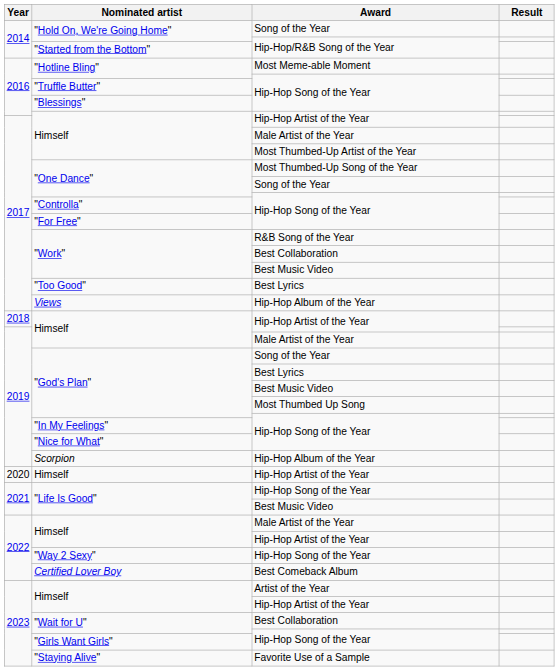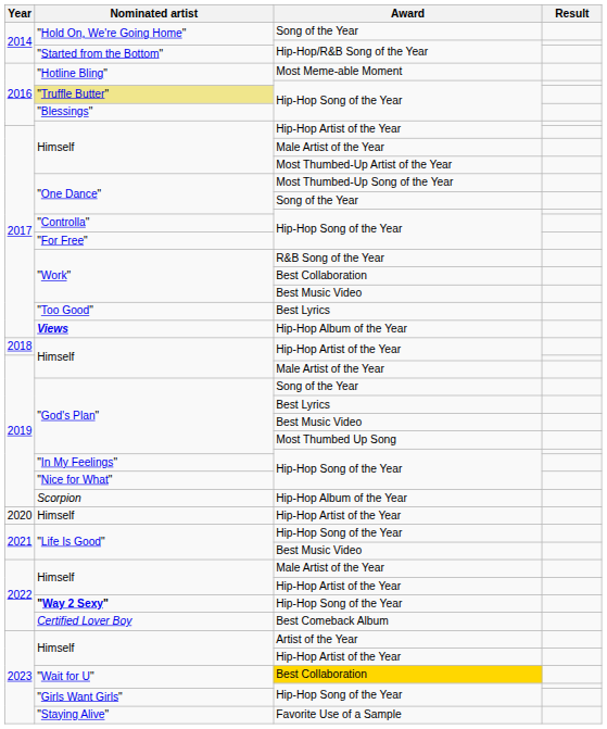"Truffle Butter" | Nominated artist: no background -> khaki background
Views | Nominated artist: normal -> bold
"Way 2 Sexy" | Nominated artist: normal -> bold
"Wait for U" / Best Collaboration | Award: no background -> gold background
